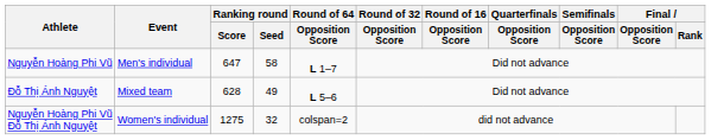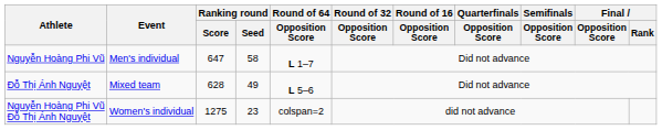Nguyễn Hoàng Phi Vũ Đỗ Thị Ánh Nguyệt | Ranking round / Seed: 32 -> 23
